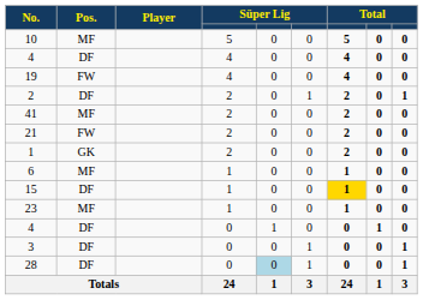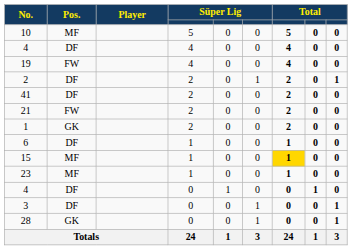41 | Pos.: MF -> DF
6 | Pos.: MF -> DF
15 | Pos.: DF -> MF
28 | Pos.: DF -> GK
28 | column 5: lightblue background -> no background
